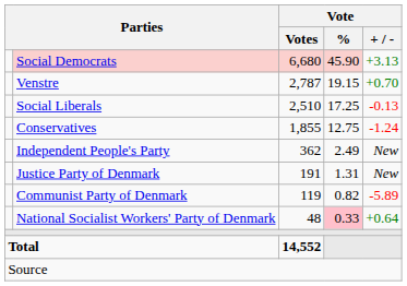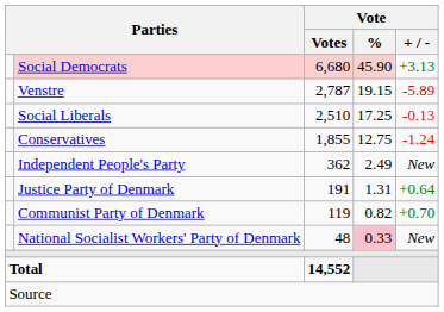Venstre | Vote / + / -: +0.70 -> -5.89
Justice Party of Denmark | Vote / + / -: New -> +0.64
Communist Party of Denmark | Vote / + / -: -5.89 -> +0.70
National Socialist Workers' Party of Denmark | Vote / + / -: +0.64 -> New
